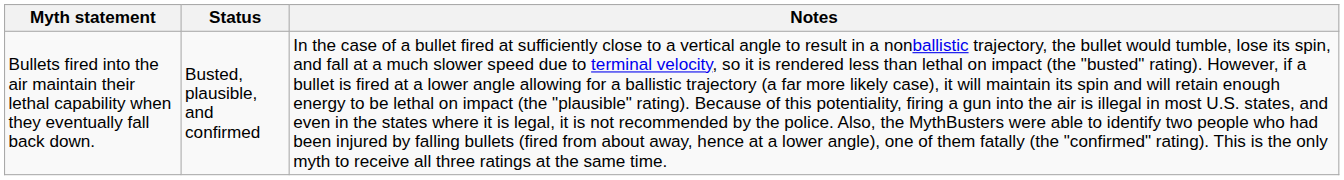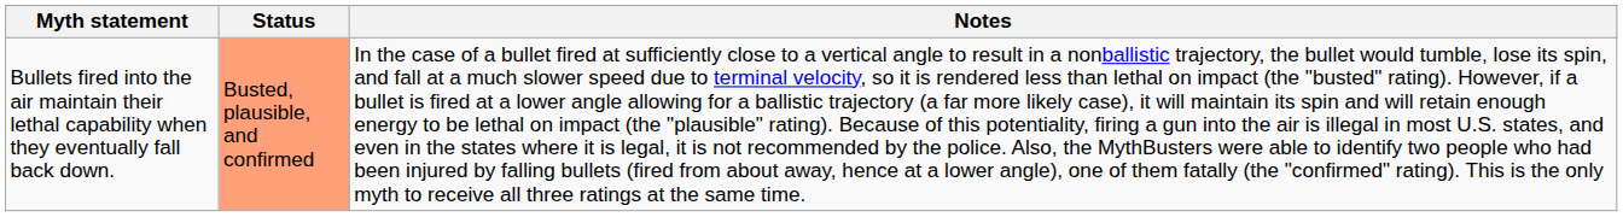row 2 | Status: no background -> lightsalmon background
